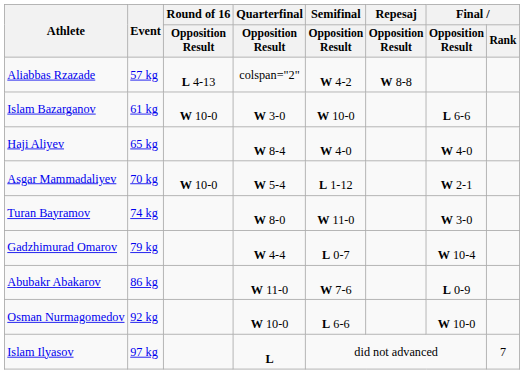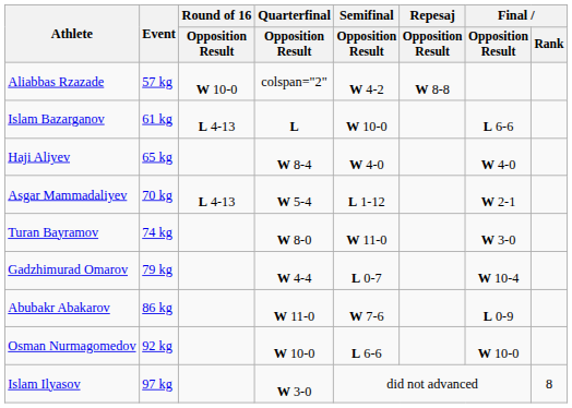Aliabbas Rzazade | Round of 16 / Opposition Result: L 4-13 -> W 10-0
Islam Bazarganov | Round of 16 / Opposition Result: W 10-0 -> L 4-13
Islam Bazarganov | Quarterfinal / Opposition Result: W 3-0 -> L
Asgar Mammadaliyev | Round of 16 / Opposition Result: W 10-0 -> L 4-13
Islam Ilyasov | Quarterfinal / Opposition Result: L -> W 3-0
Islam Ilyasov | Final / Rank: 7 -> 8
